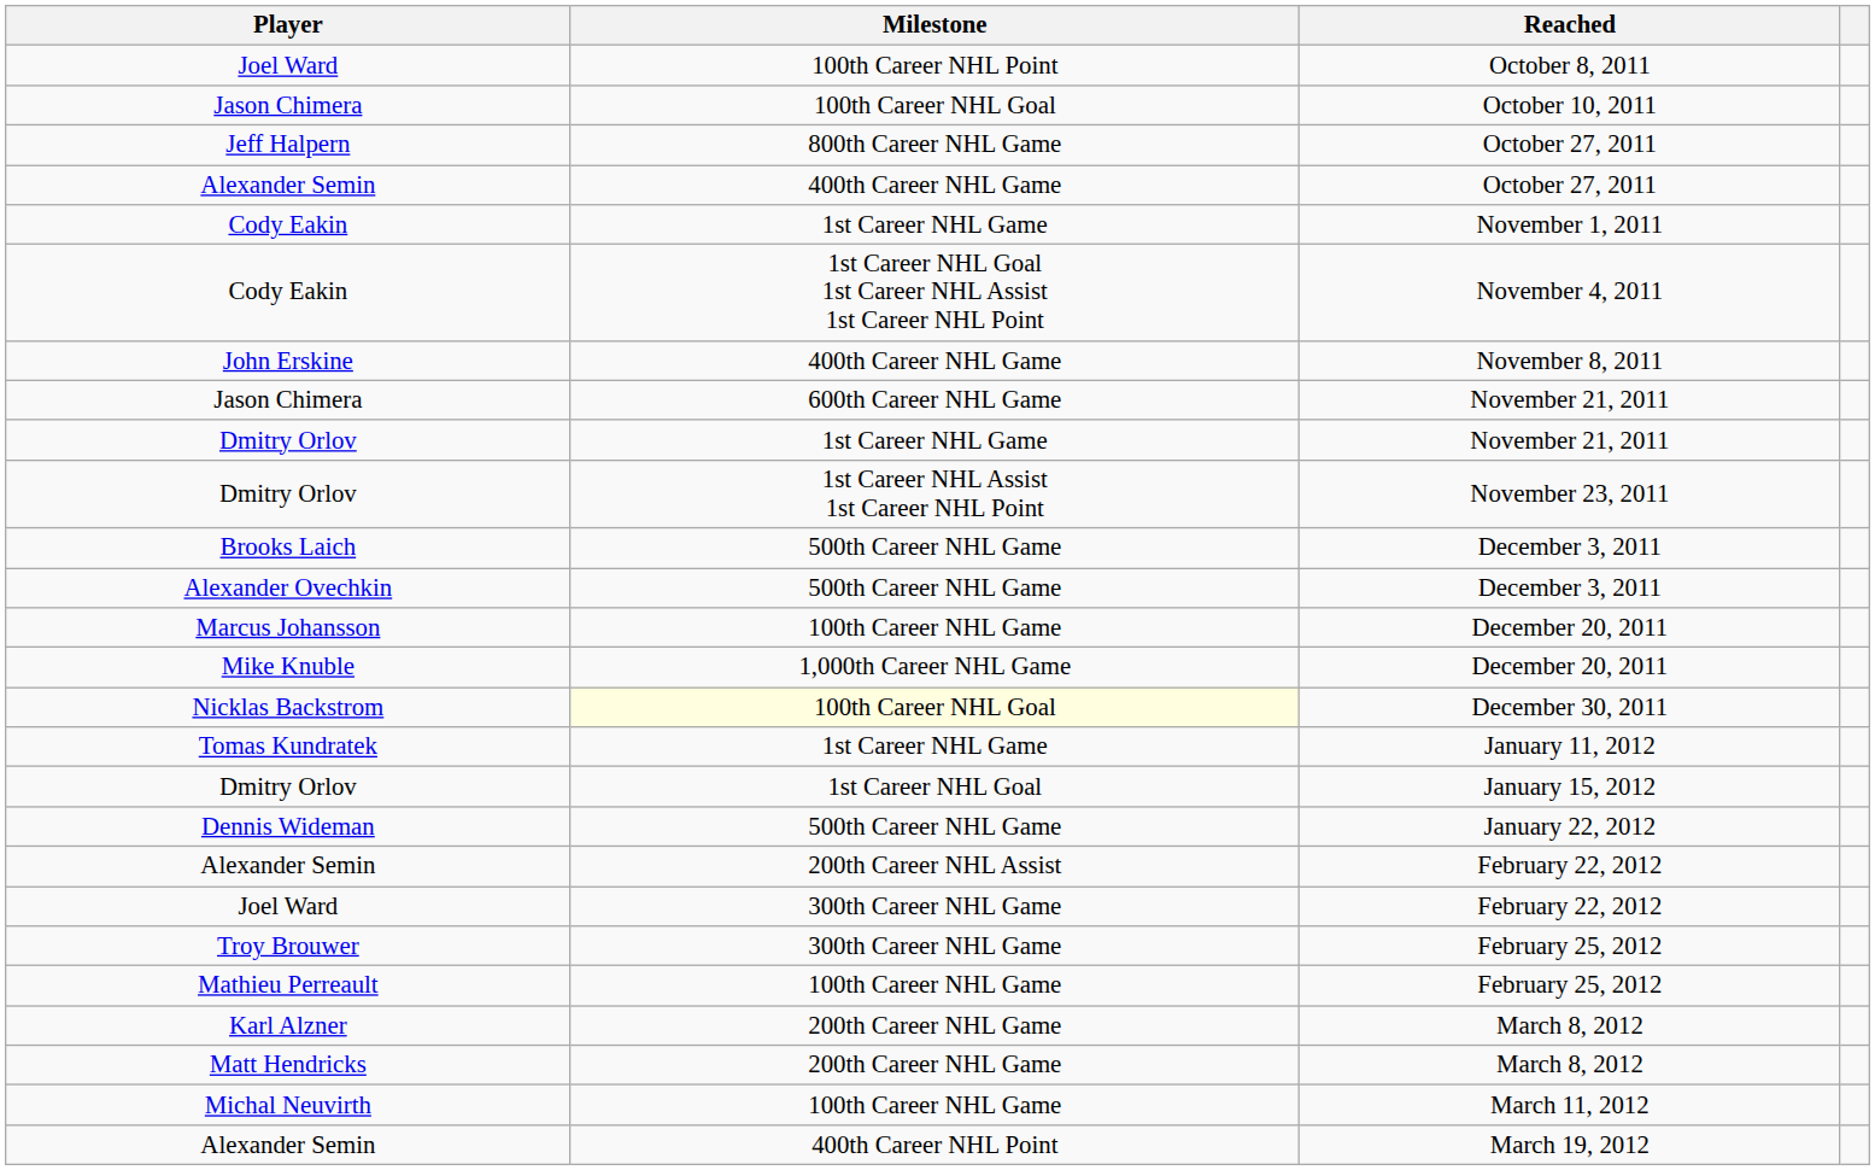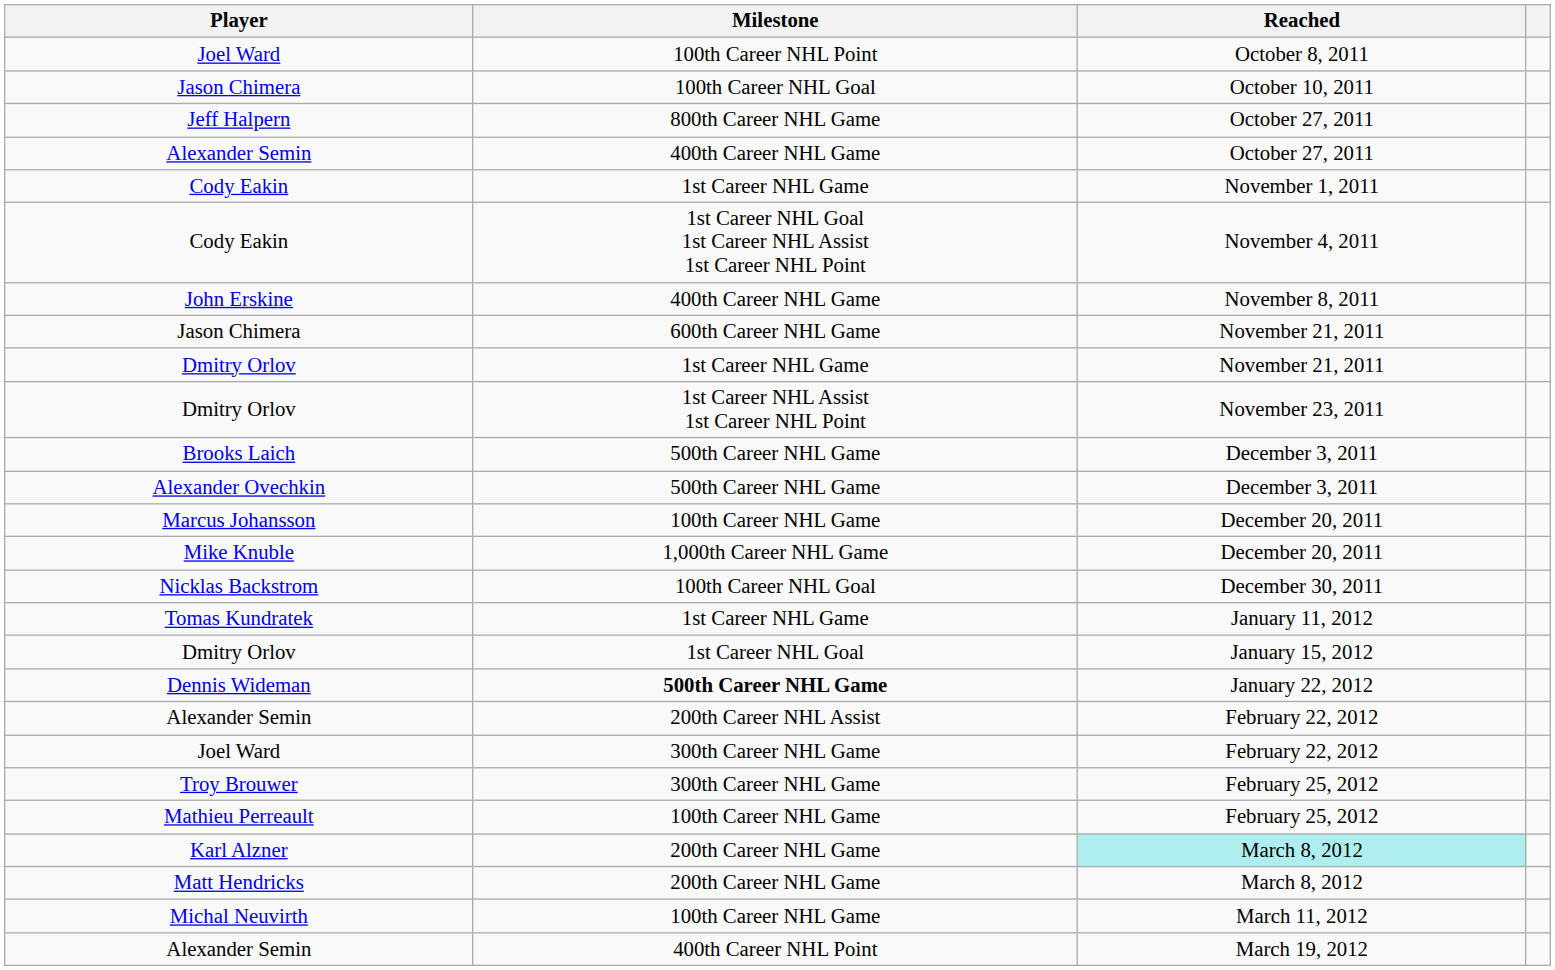row 16 | Milestone: lightyellow background -> no background
row 19 | Milestone: normal -> bold
row 24 | Reached: no background -> paleturquoise background
